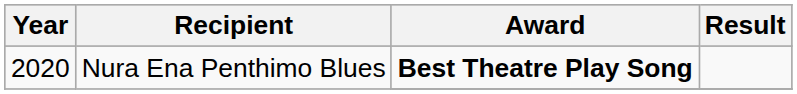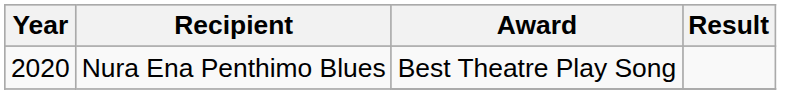Nura Ena Penthimo Blues / Best Theatre Play Song | Award: bold -> normal
